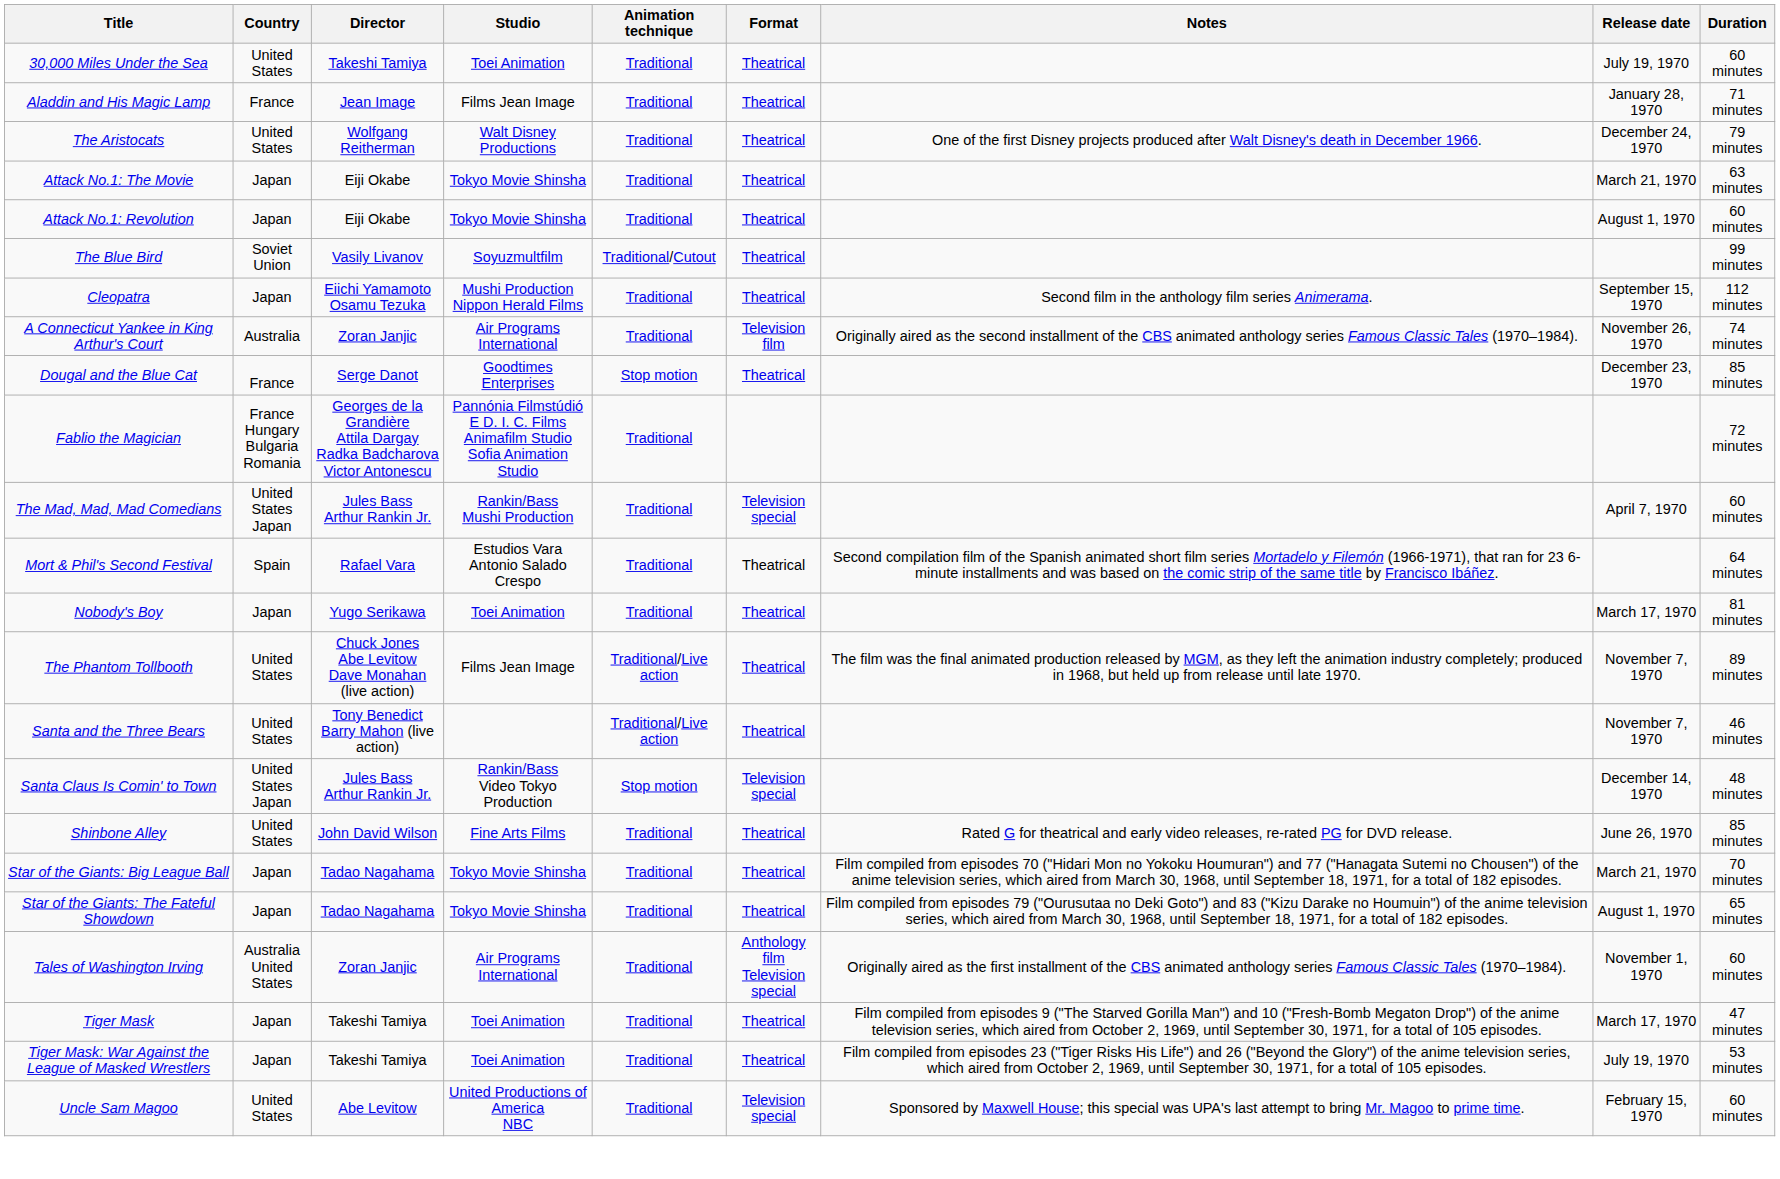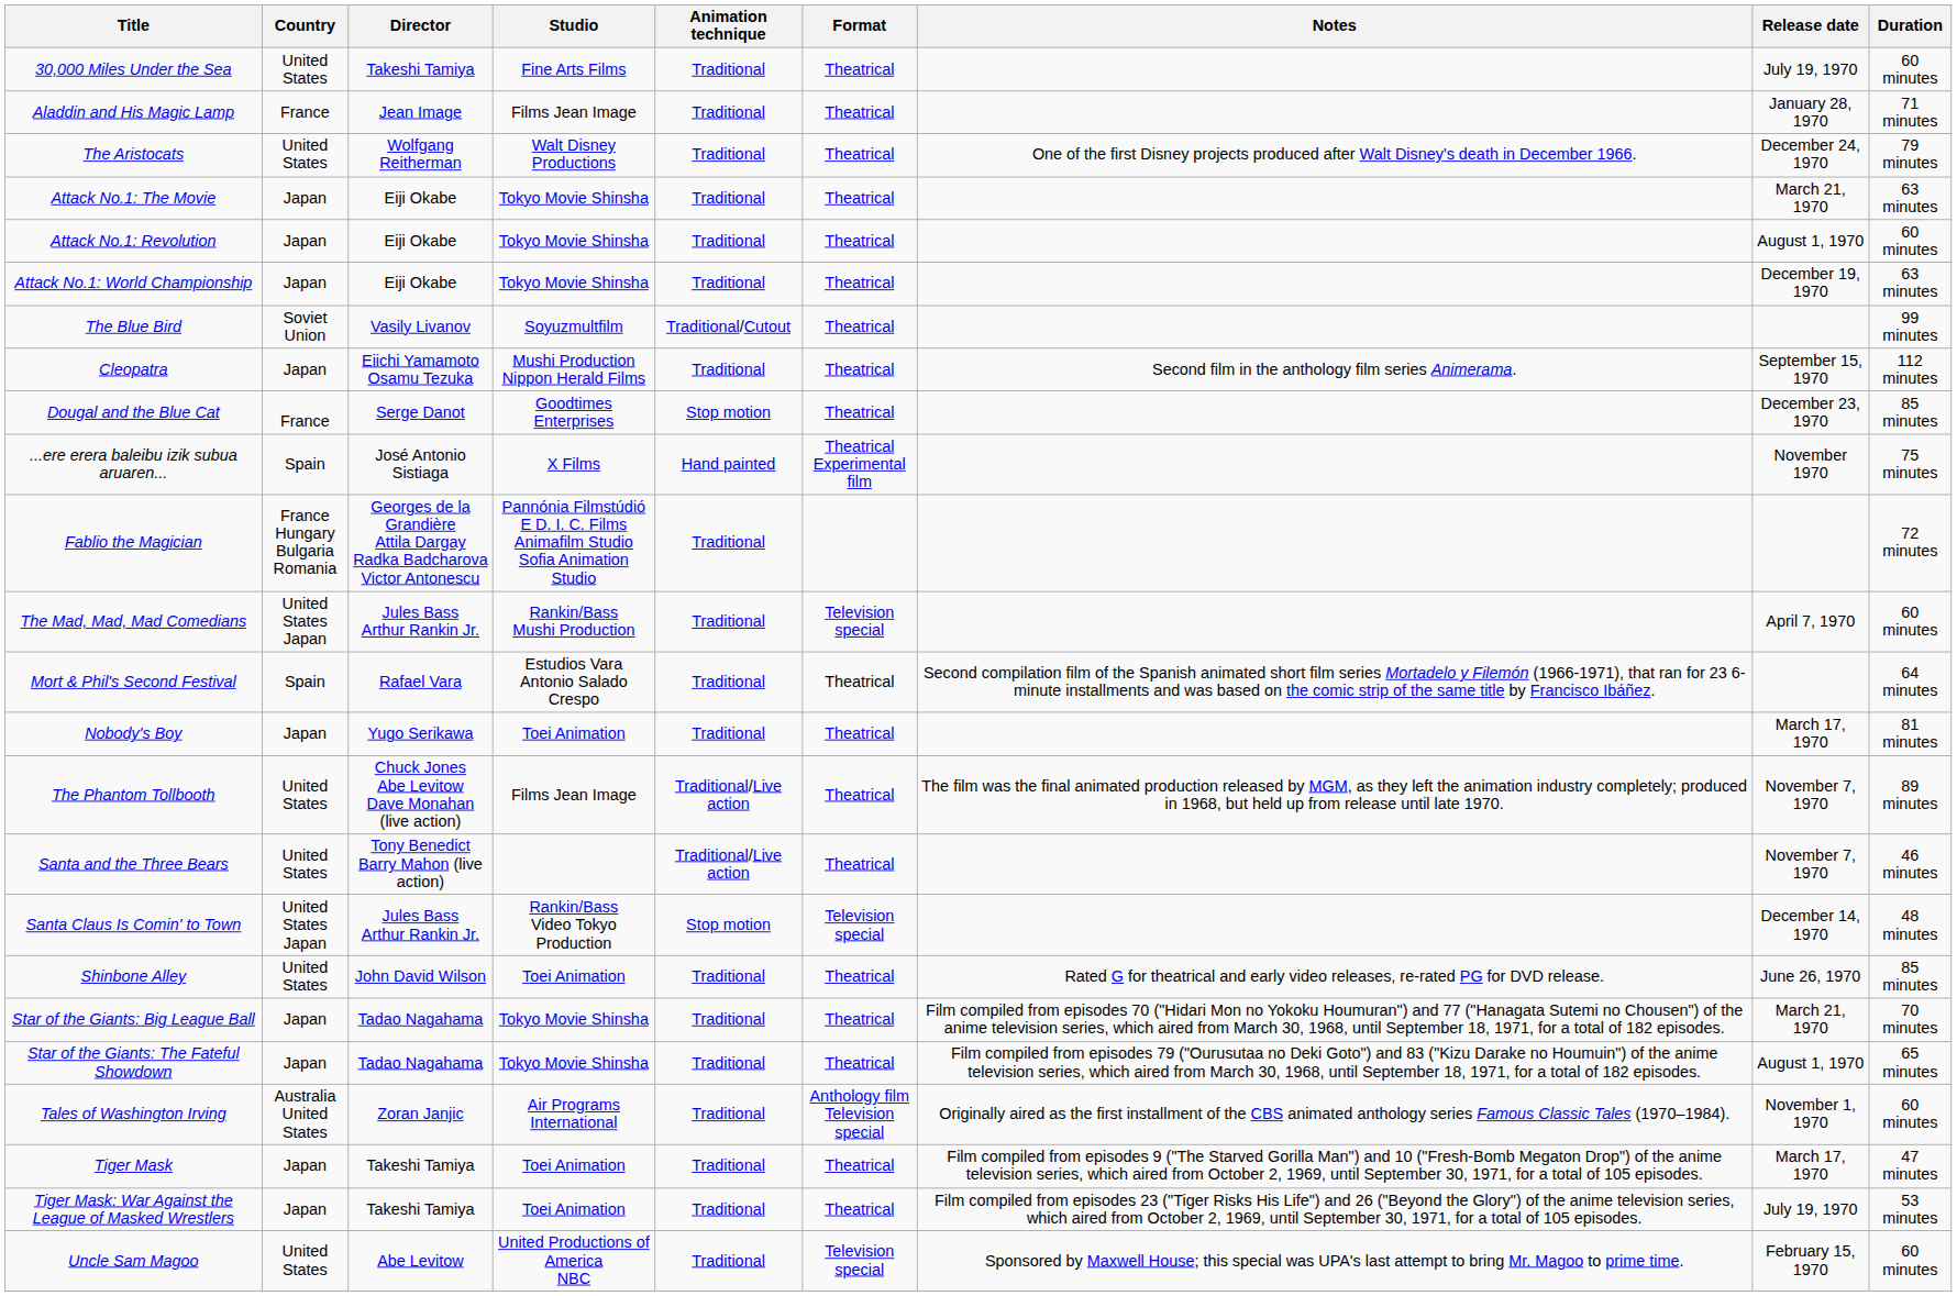30,000 Miles Under the Sea | Studio: Toei Animation -> Fine Arts Films
+ row: Attack No.1: World Championship | Japan | Eiji Okabe | Tokyo Movie Shinsha | Traditional | Theatrical | December 19, 1970 | 63 minutes
- row: A Connecticut Yankee in King Arthur's Court | Australia | Zoran Janjic | Air Programs International | Traditional | Television film | Originally aired as the second installment of the CBS animated anthology series Famous Classic Tales (1970–1984). | November 26, 1970 | 74 minutes
+ row: ...ere erera baleibu izik subua aruaren... | Spain | José Antonio Sistiaga | X Films | Hand painted | Theatrical Experimental film | November 1970 | 75 minutes
Shinbone Alley | Studio: Fine Arts Films -> Toei Animation
